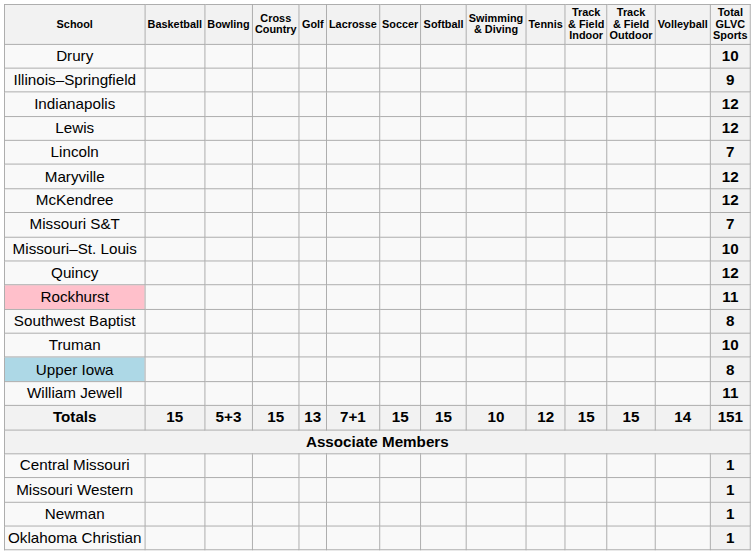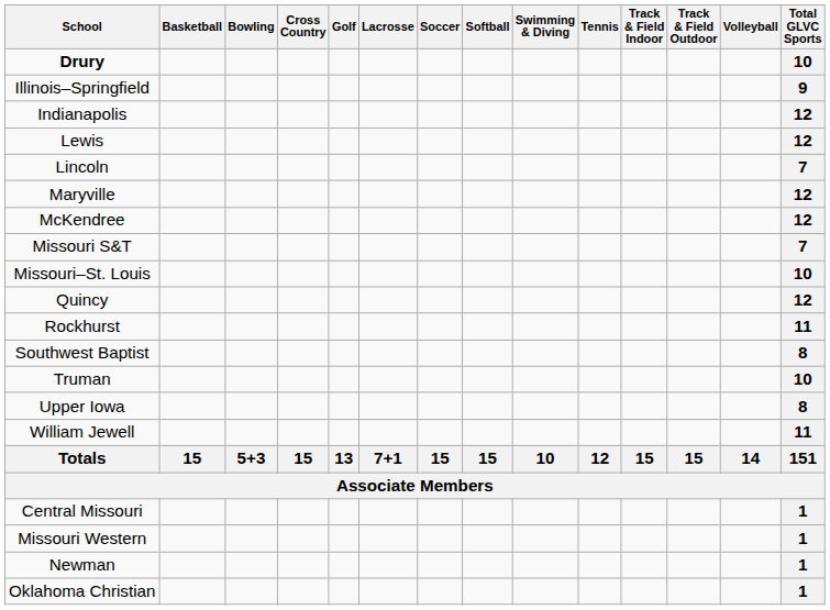Drury | School: normal -> bold
Rockhurst | School: pink background -> no background
Upper Iowa | School: lightblue background -> no background
